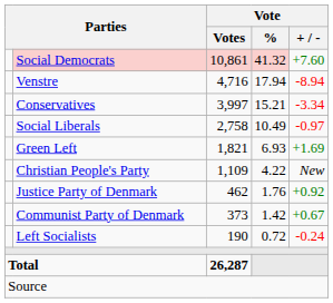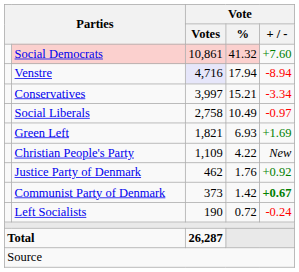Venstre | Vote / Votes: no background -> lavender background
Communist Party of Denmark | Vote / + / -: normal -> bold
